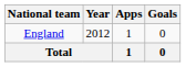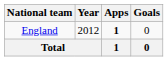England | Apps: normal -> bold
